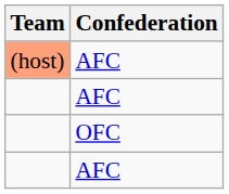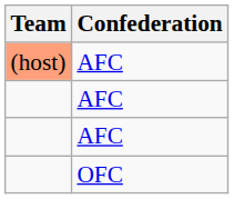row 4 | Confederation: OFC -> AFC
row 5 | Confederation: AFC -> OFC
